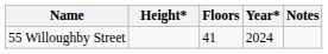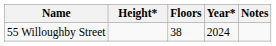55 Willoughby Street | Floors: 41 -> 38
